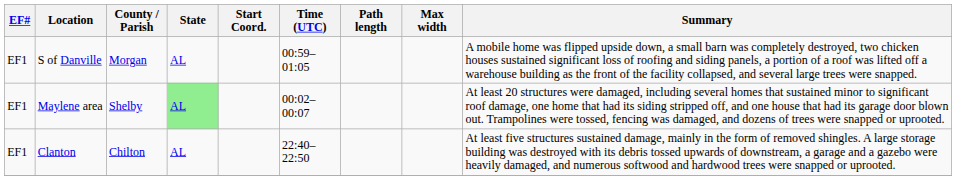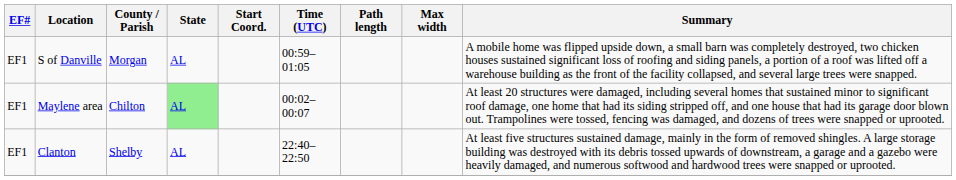Maylene area | County / Parish: Shelby -> Chilton
Clanton | County / Parish: Chilton -> Shelby
